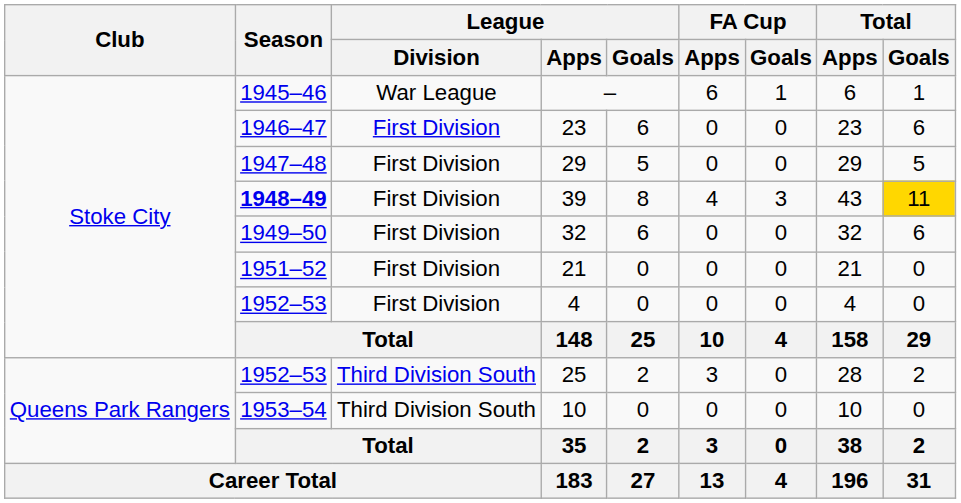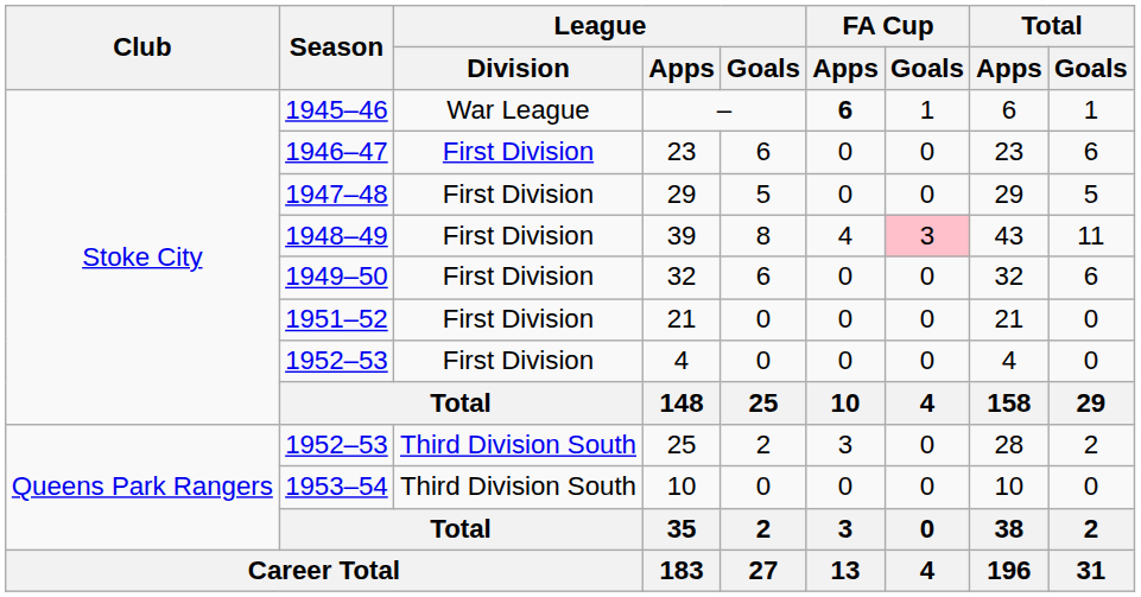– | FA Cup / Apps: normal -> bold
39 | Season: bold -> normal
39 | FA Cup / Goals: no background -> pink background
39 | Total / Goals: gold background -> no background
